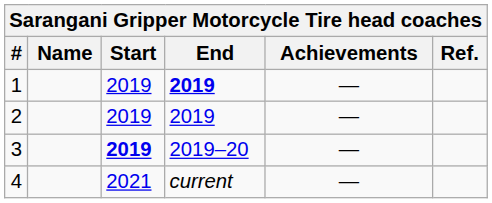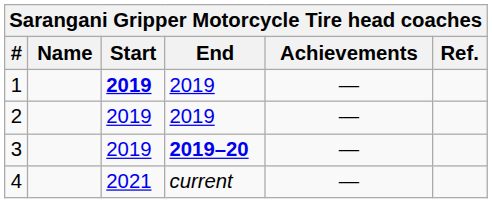1 | Start: normal -> bold
1 | End: bold -> normal
3 | Start: bold -> normal
3 | End: normal -> bold
